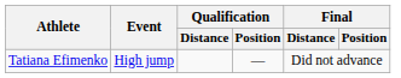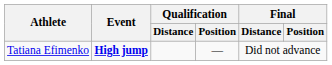Tatiana Efimenko | Event: normal -> bold
